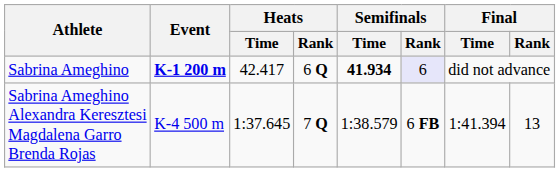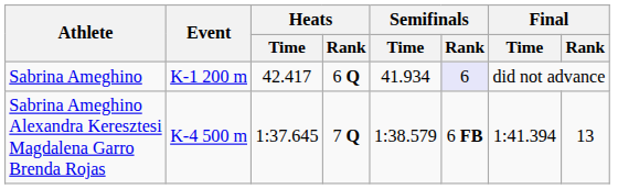Sabrina Ameghino | Event: bold -> normal
Sabrina Ameghino | Semifinals / Time: bold -> normal
